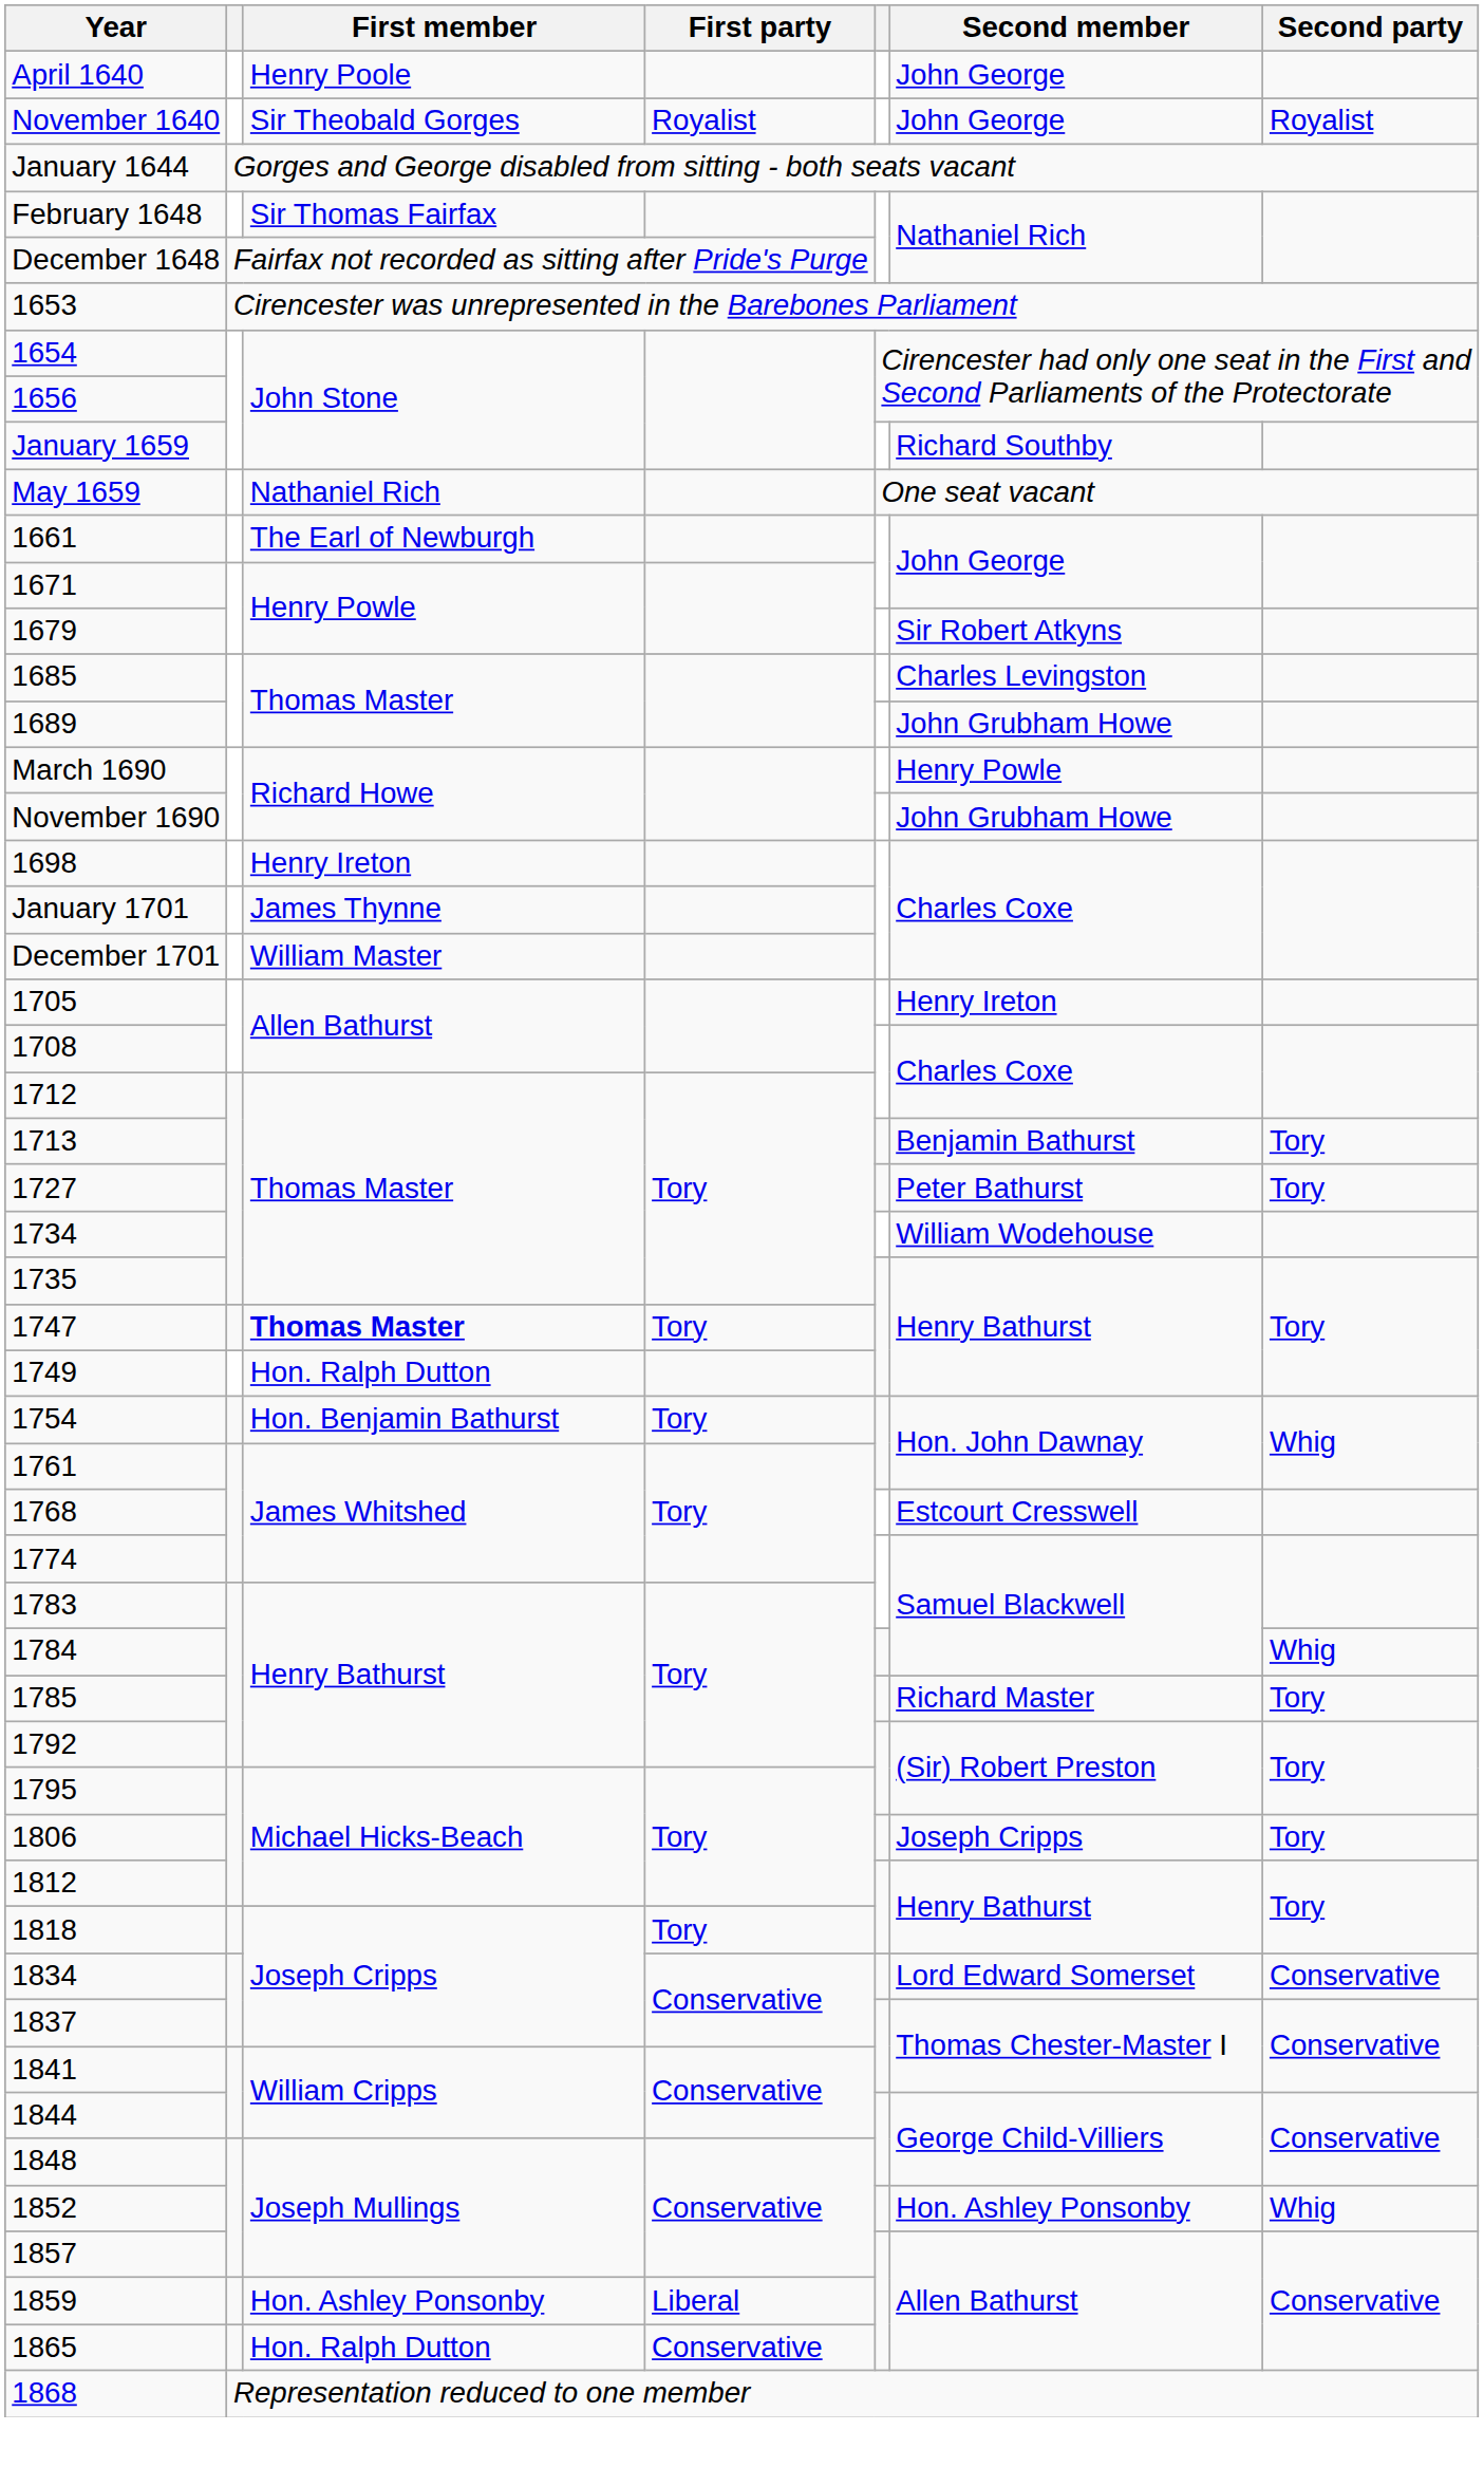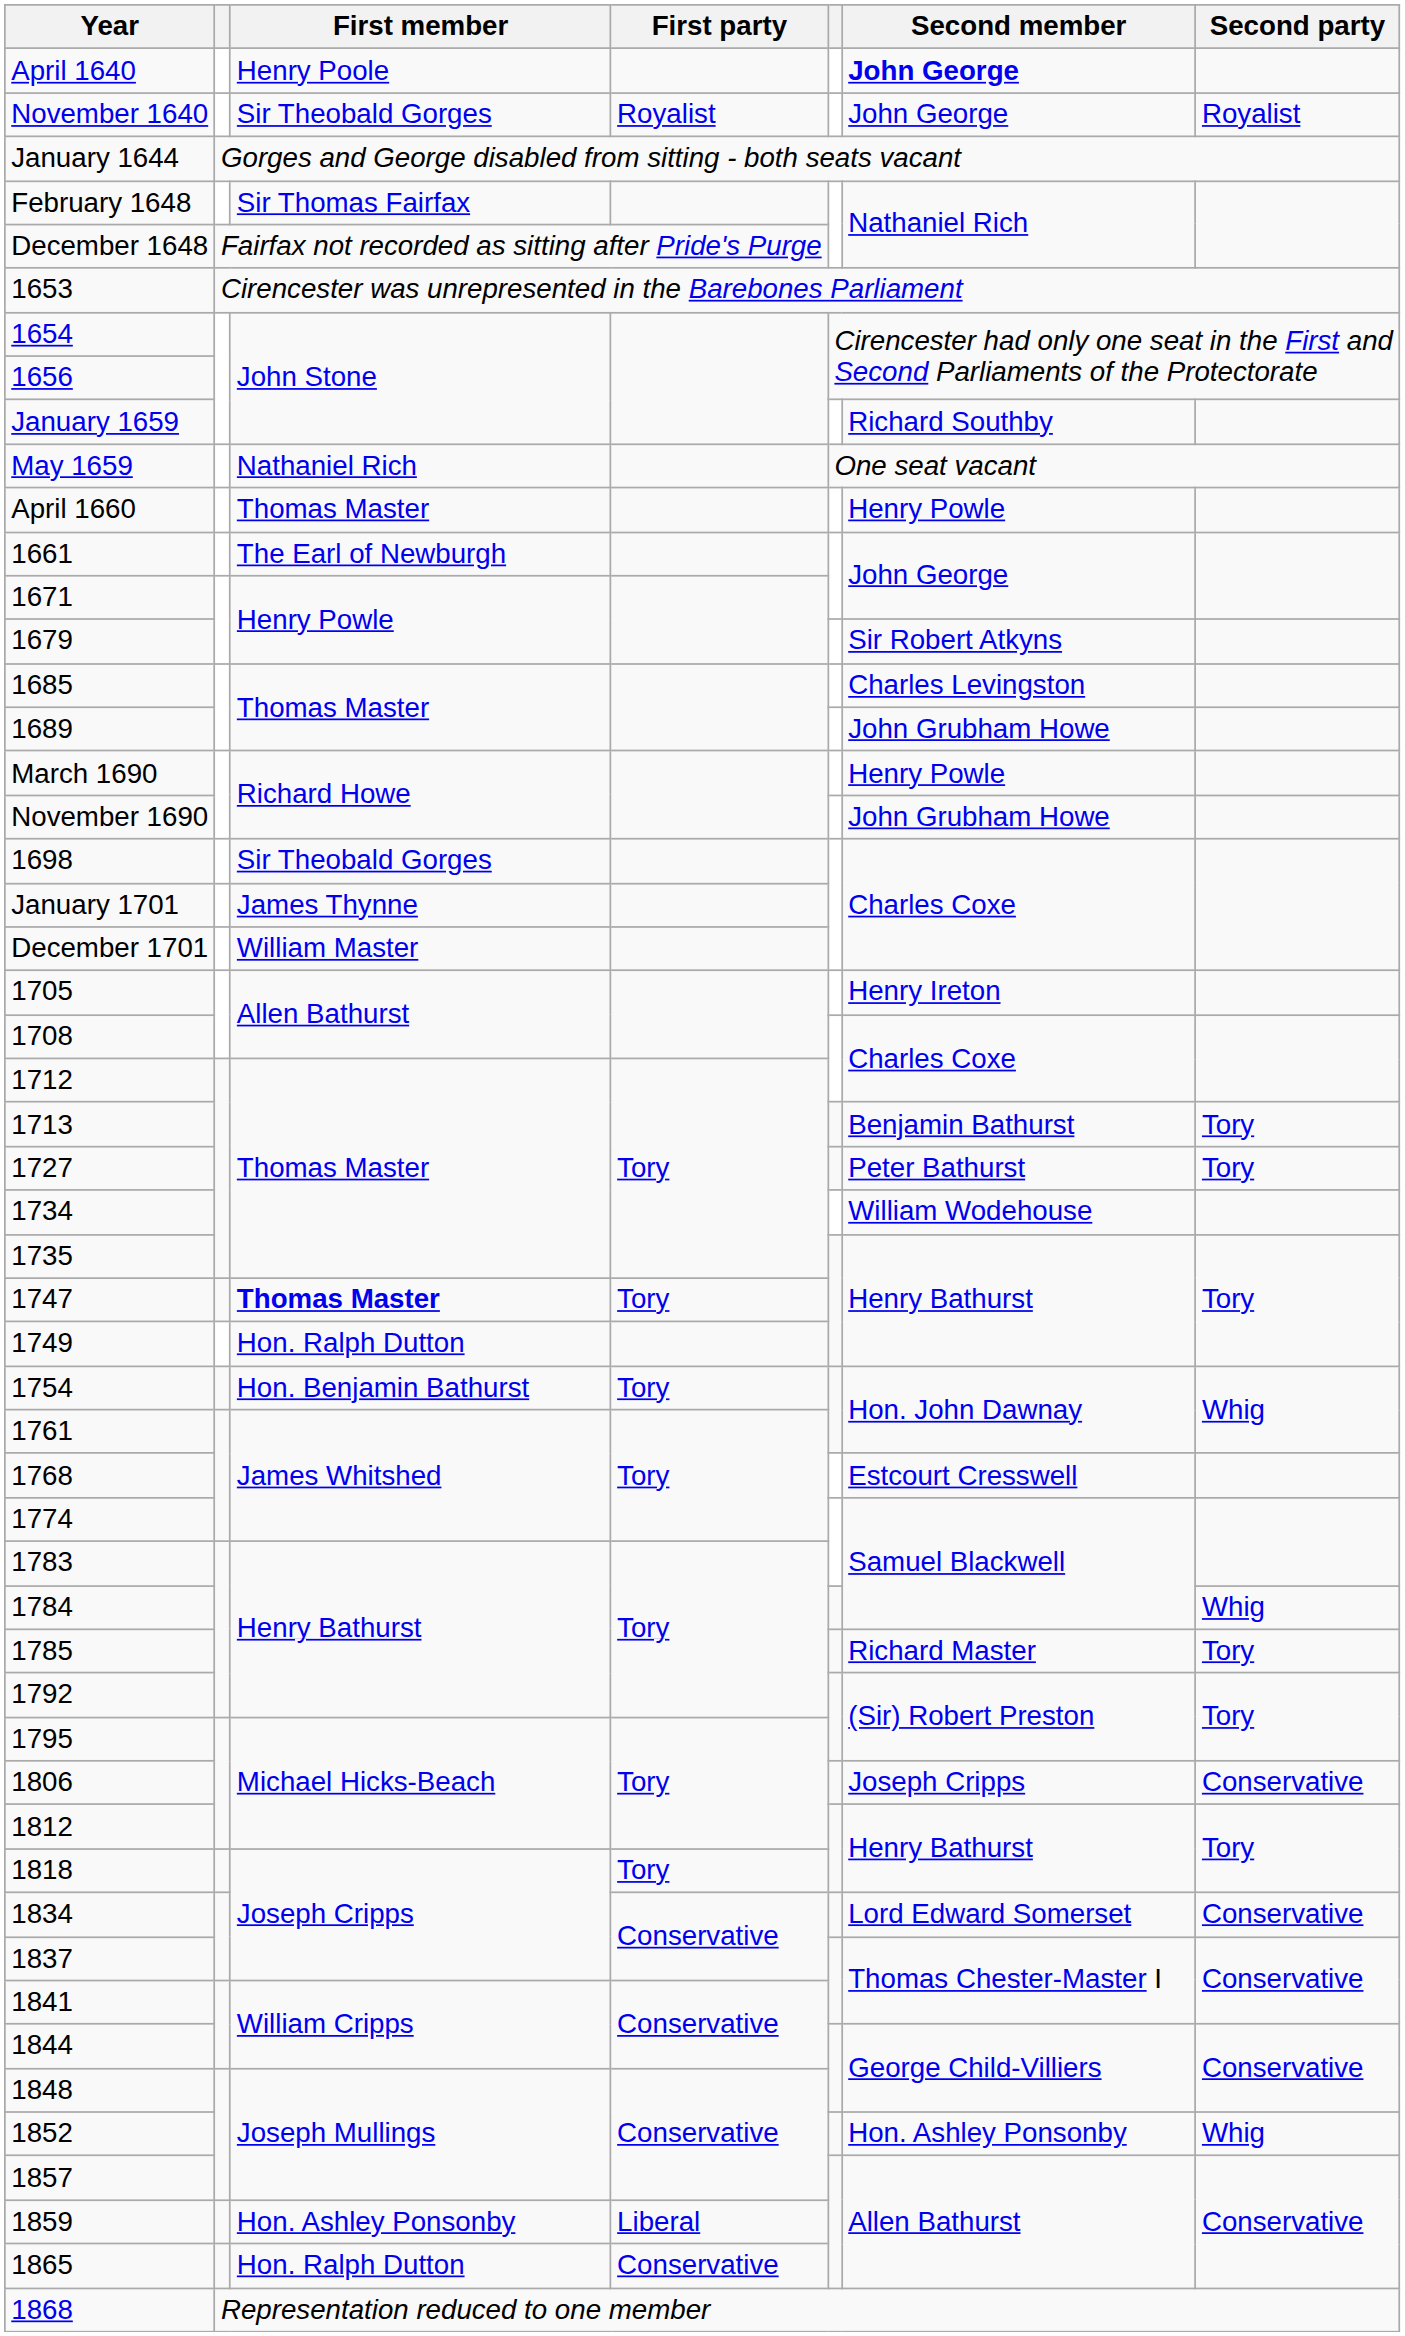April 1640 | Second member: normal -> bold
+ row: April 1660 | Thomas Master | Henry Powle
1698 | First member: Henry Ireton -> Sir Theobald Gorges
1806 | Second party: Tory -> Conservative
